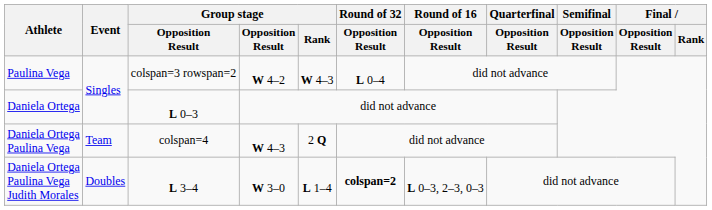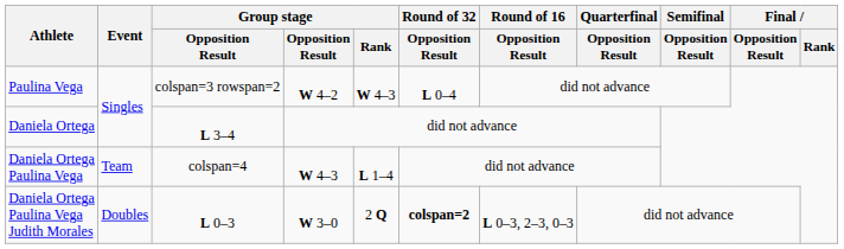Daniela Ortega | column 3: L 0–3 -> L 3–4
Daniela Ortega Paulina Vega | Group stage / Rank: 2 Q -> L 1–4
Daniela Ortega Paulina Vega Judith Morales | column 3: L 3–4 -> L 0–3
Daniela Ortega Paulina Vega Judith Morales | Group stage / Rank: L 1–4 -> 2 Q
